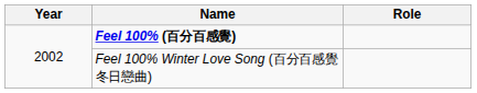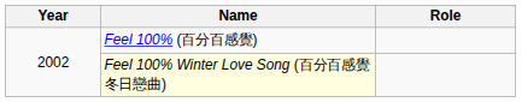Feel 100% (百分百感覺) | Name: bold -> normal
Feel 100% Winter Love Song (百分百感覺冬日戀曲) | Name: no background -> lightyellow background
